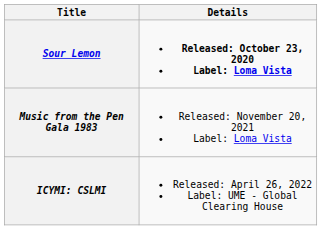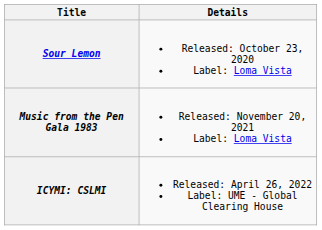Sour Lemon | Details: bold -> normal
